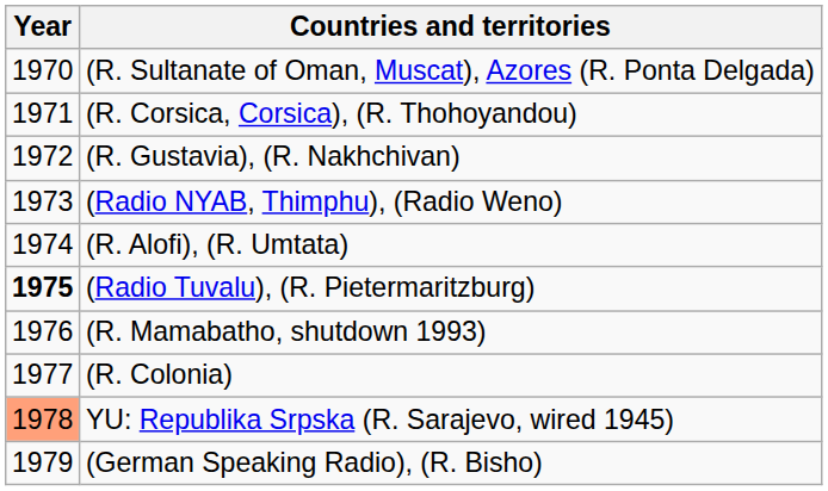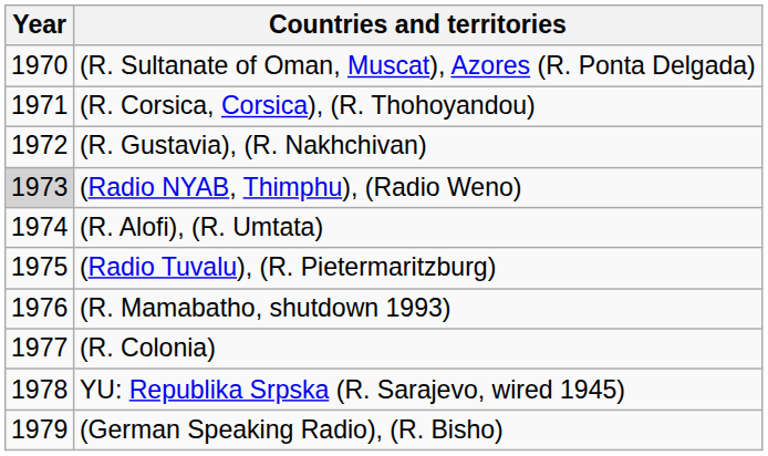(Radio NYAB, Thimphu), (Radio Weno) | Year: no background -> lightgrey background
(Radio Tuvalu), (R. Pietermaritzburg) | Year: bold -> normal
YU: Republika Srpska (R. Sarajevo, wired 1945) | Year: lightsalmon background -> no background
